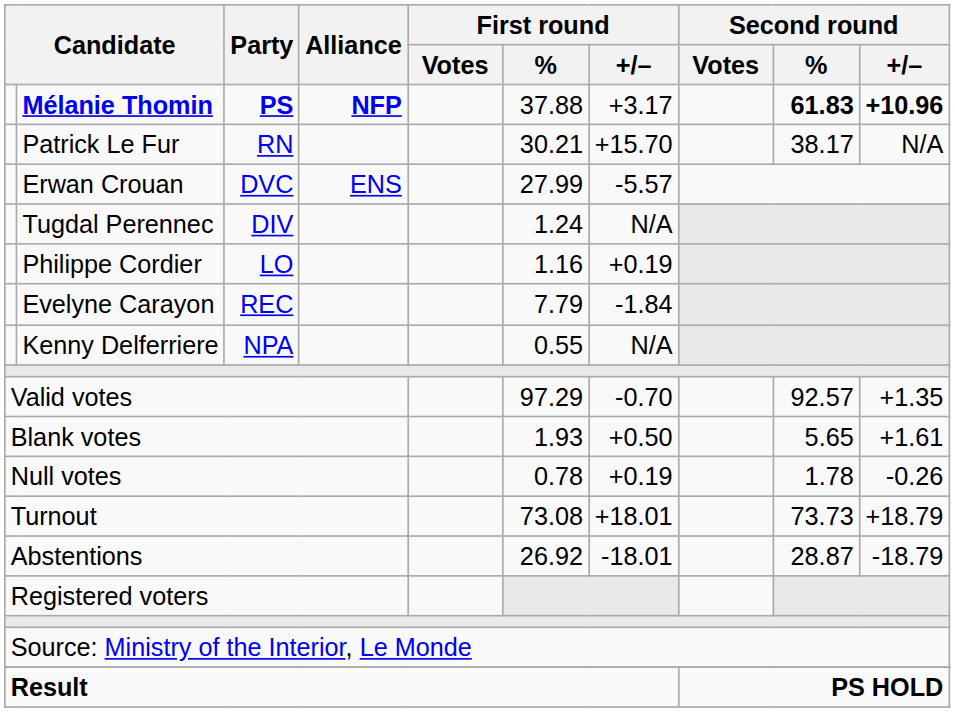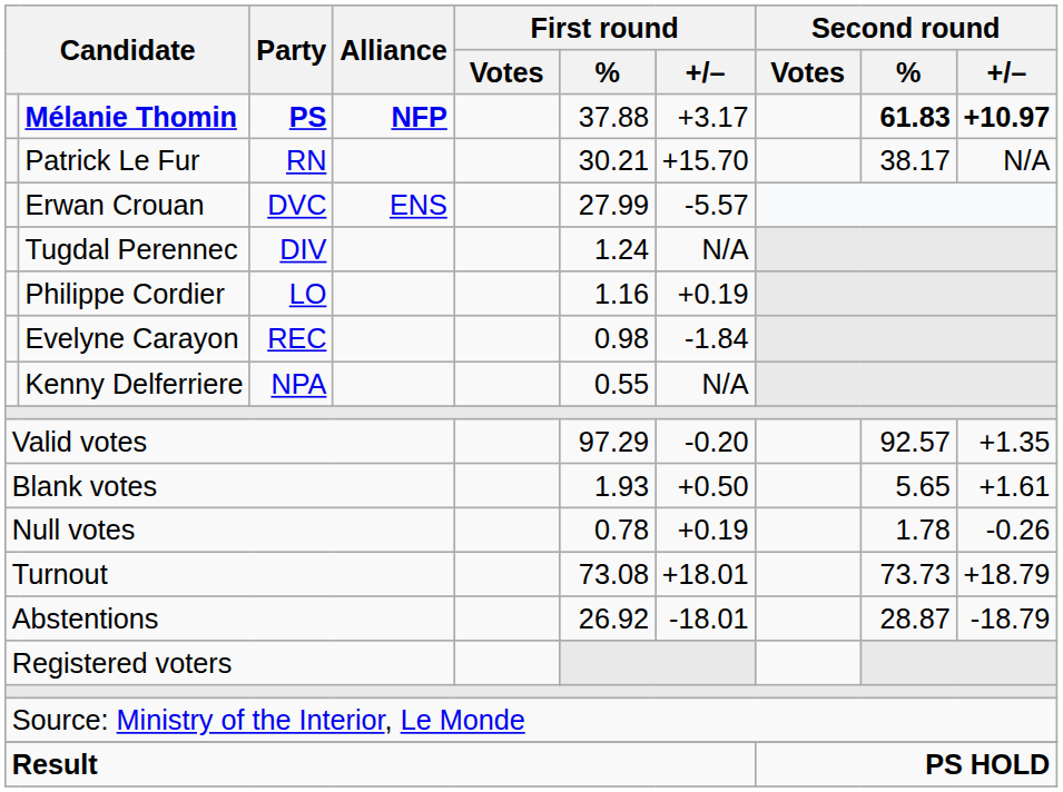Mélanie Thomin | Second round / +/–: +10.96 -> +10.97
Evelyne Carayon | First round / %: 7.79 -> 0.98
Valid votes | First round / +/–: -0.70 -> -0.20
